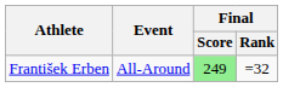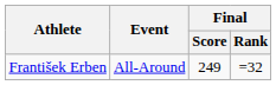row 3 | Final / Score: lightgreen background -> no background
